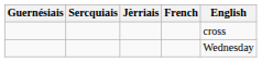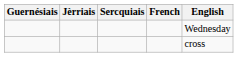columns swapped: Sercquiais <-> Jèrriais
row 2 | English: cross -> Wednesday
row 3 | English: Wednesday -> cross
